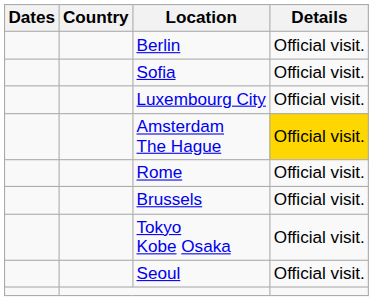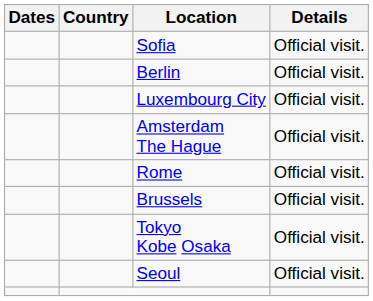rows swapped: Sofia <-> Berlin
Amsterdam The Hague | Details: gold background -> no background
